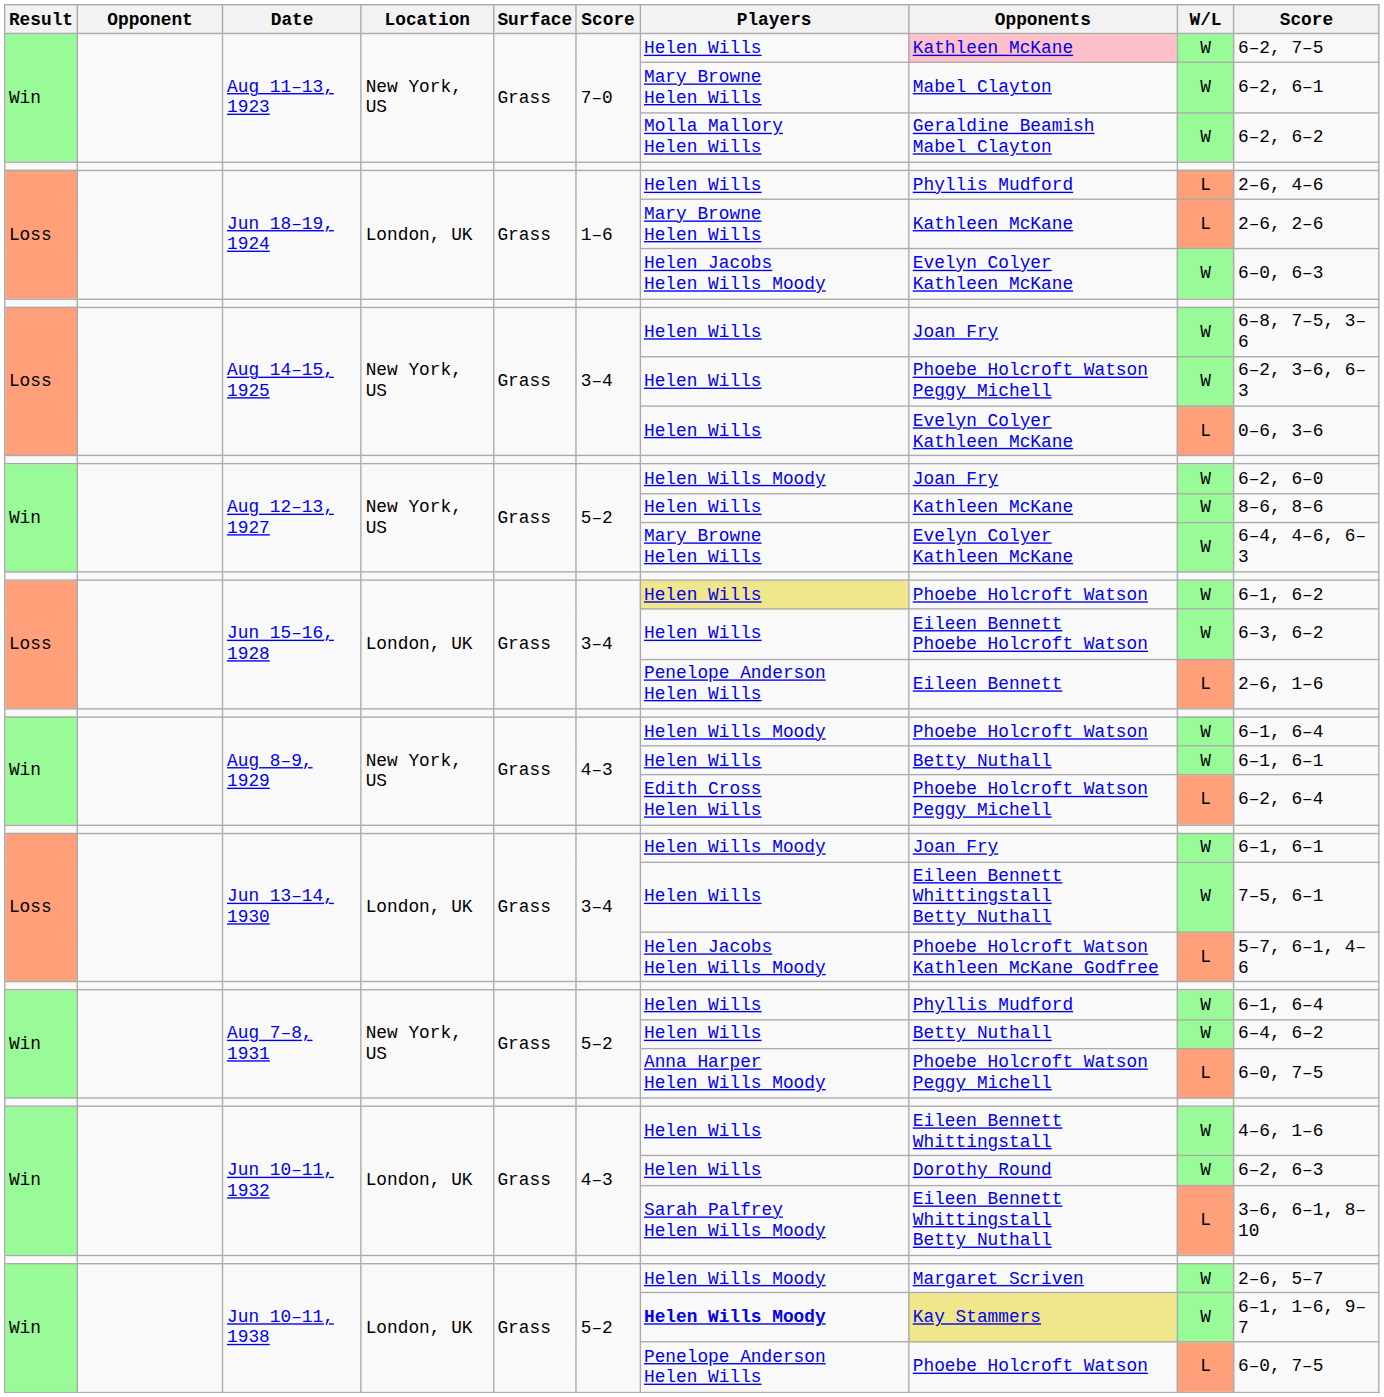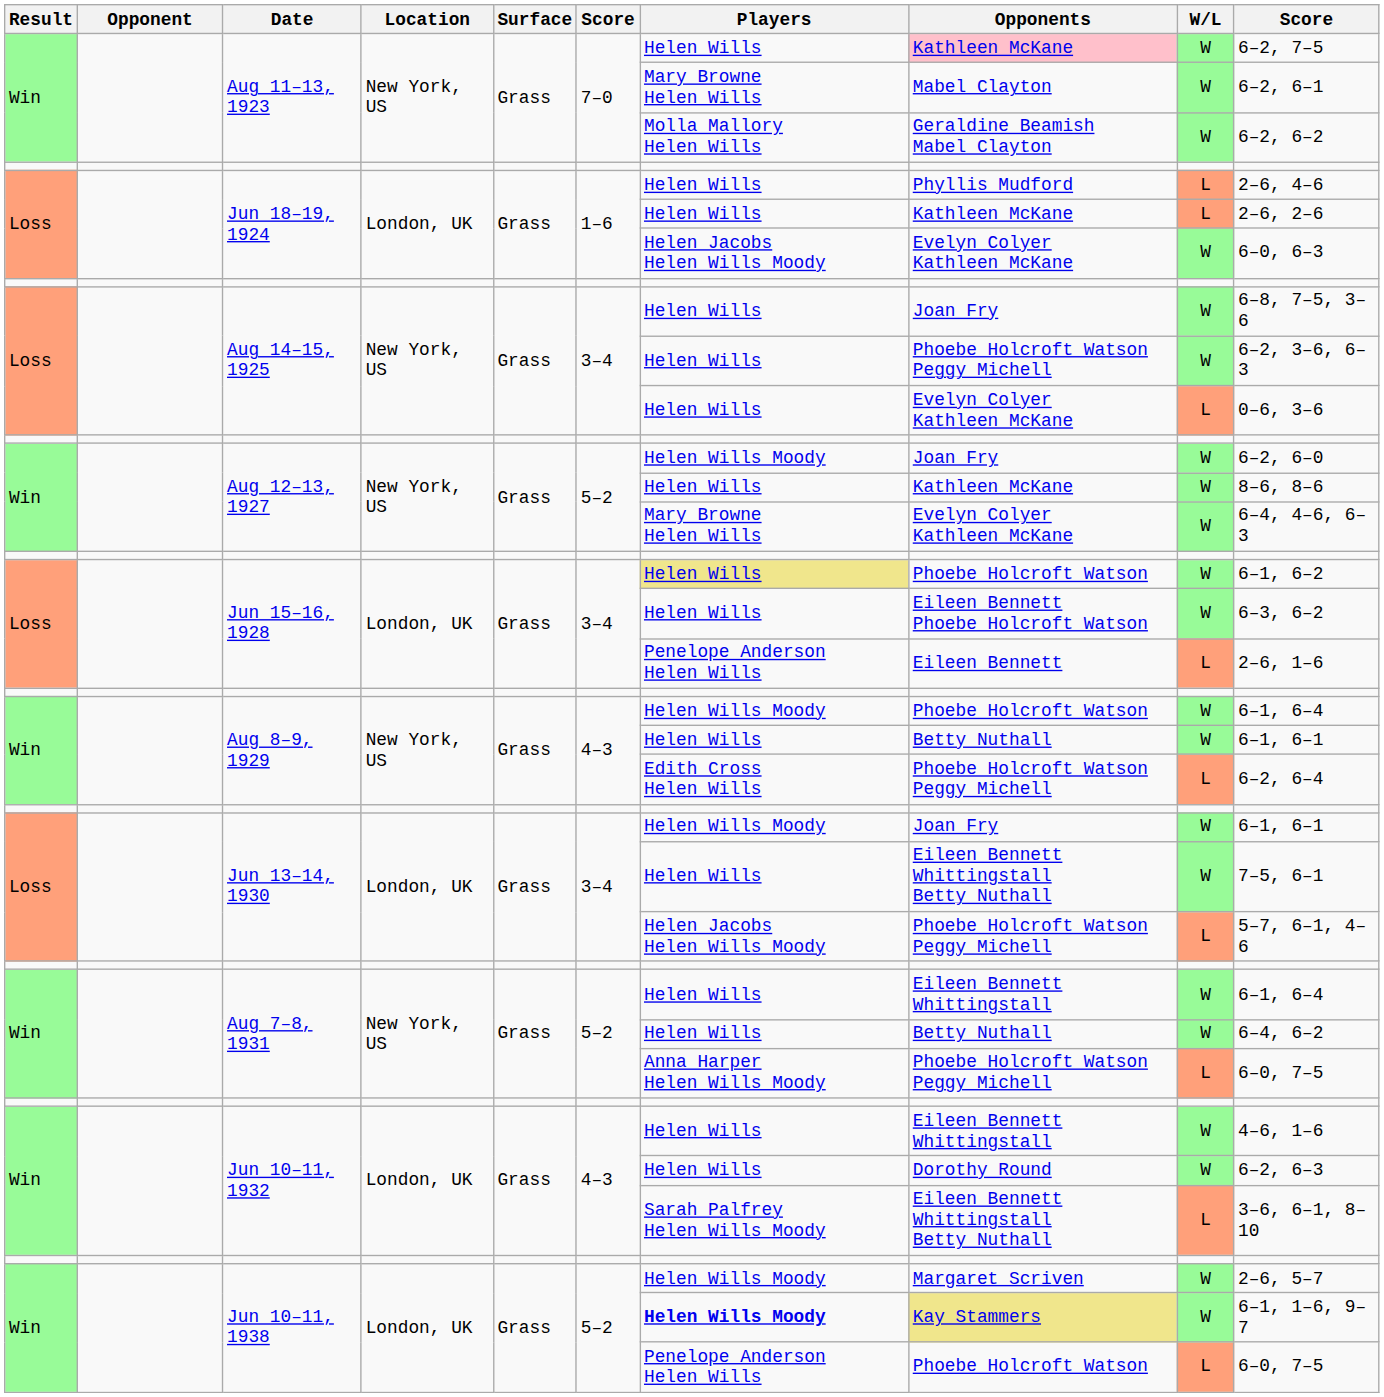row 7 | Players: Mary Browne Helen Wills -> Helen Wills
row 28 | Opponents: Phoebe Holcroft Watson Kathleen McKane Godfree -> Phoebe Holcroft Watson Peggy Michell
row 30 | Opponents: Phyllis Mudford -> Eileen Bennett Whittingstall
